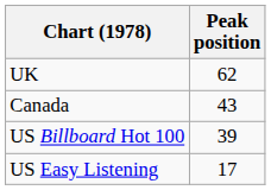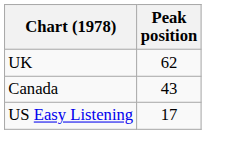- row: US Billboard Hot 100 | 39
